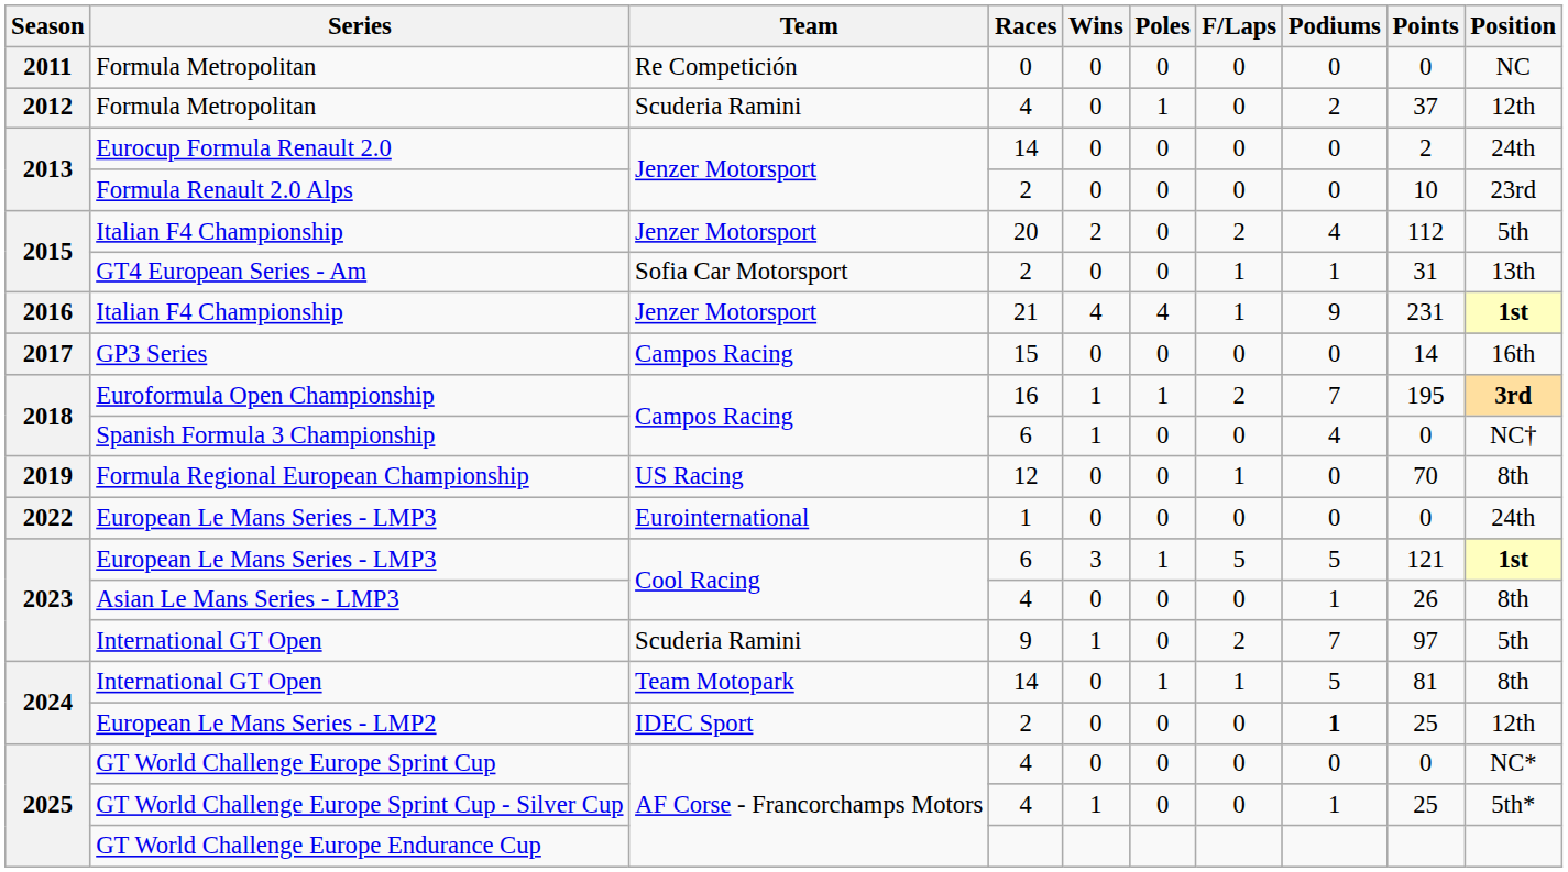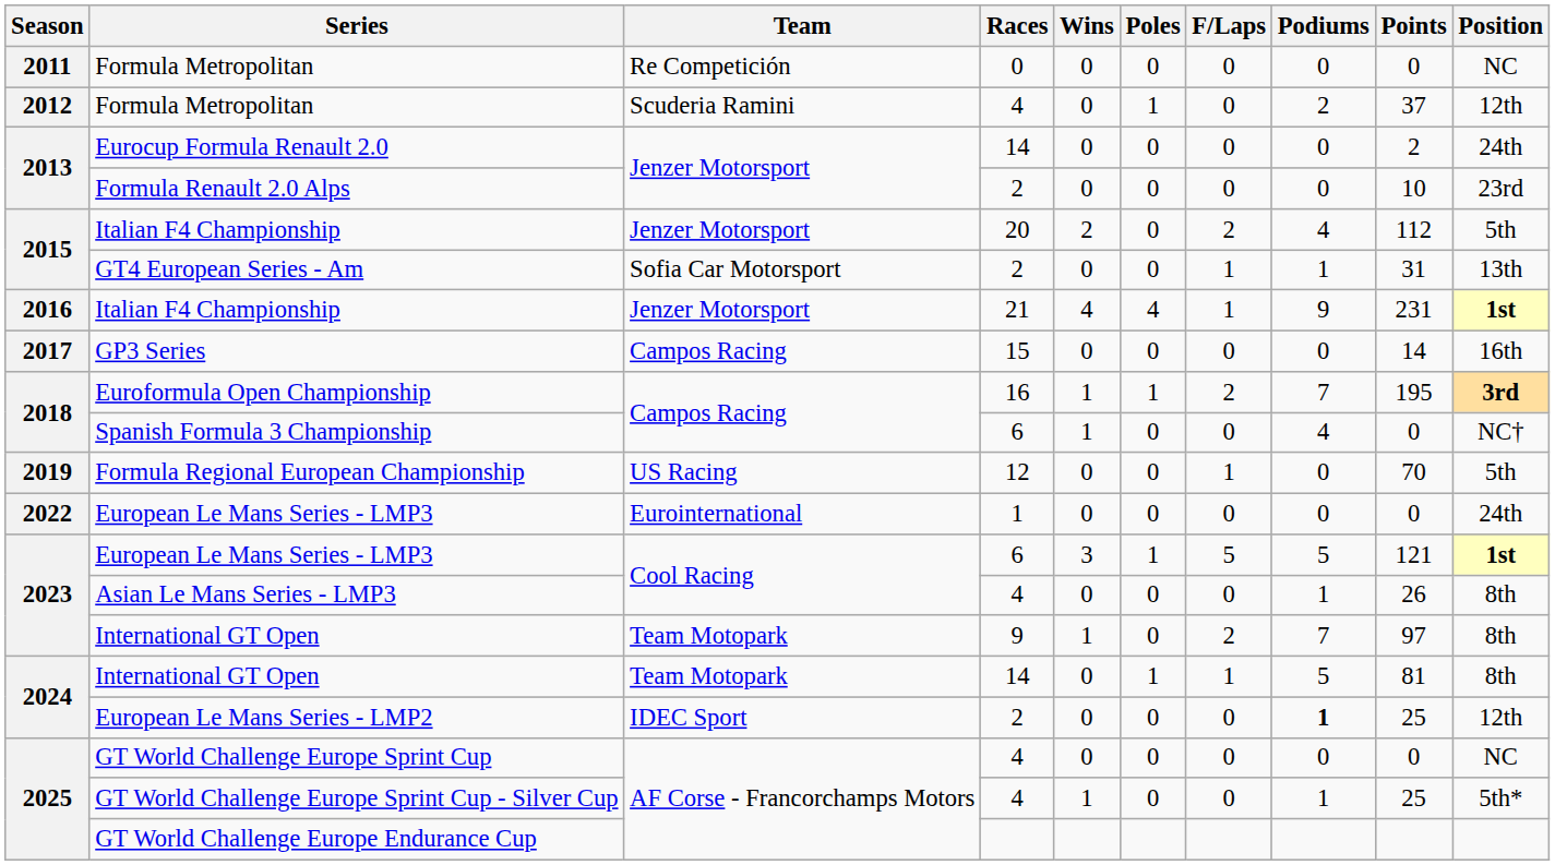Formula Regional European Championship | Position: 8th -> 5th
International GT Open / 9 | Team: Scuderia Ramini -> Team Motopark
International GT Open / 9 | Position: 5th -> 8th
GT World Challenge Europe Sprint Cup | Position: NC* -> NC
